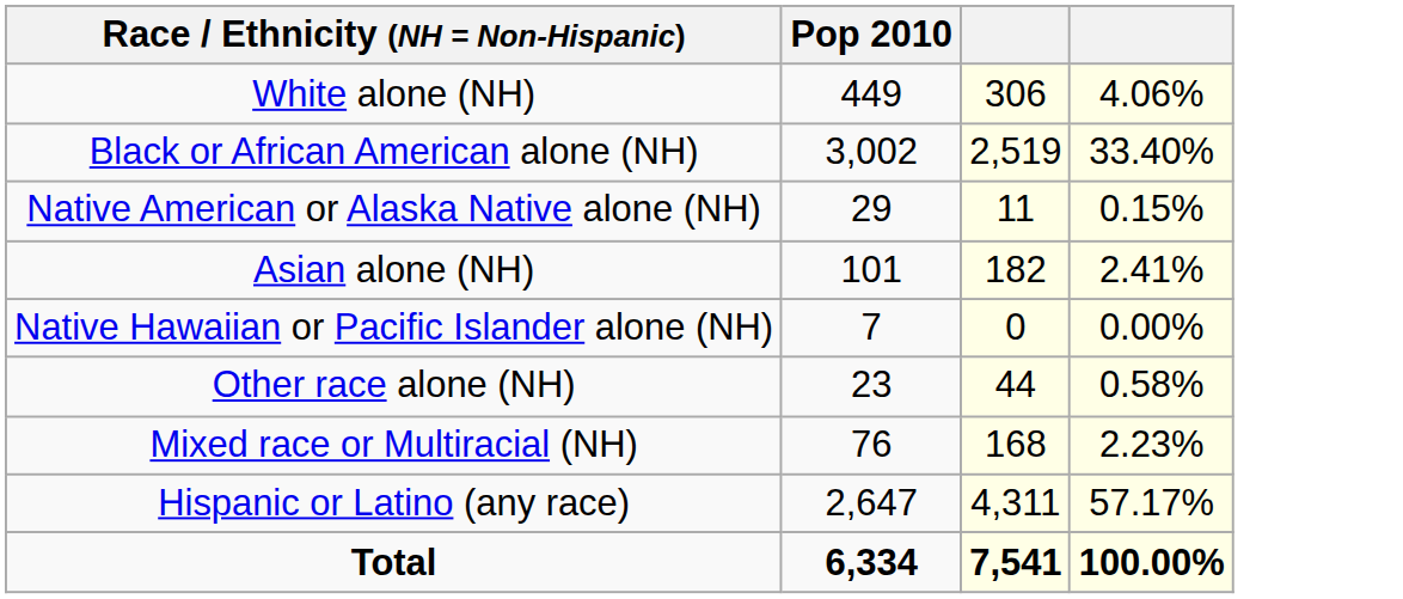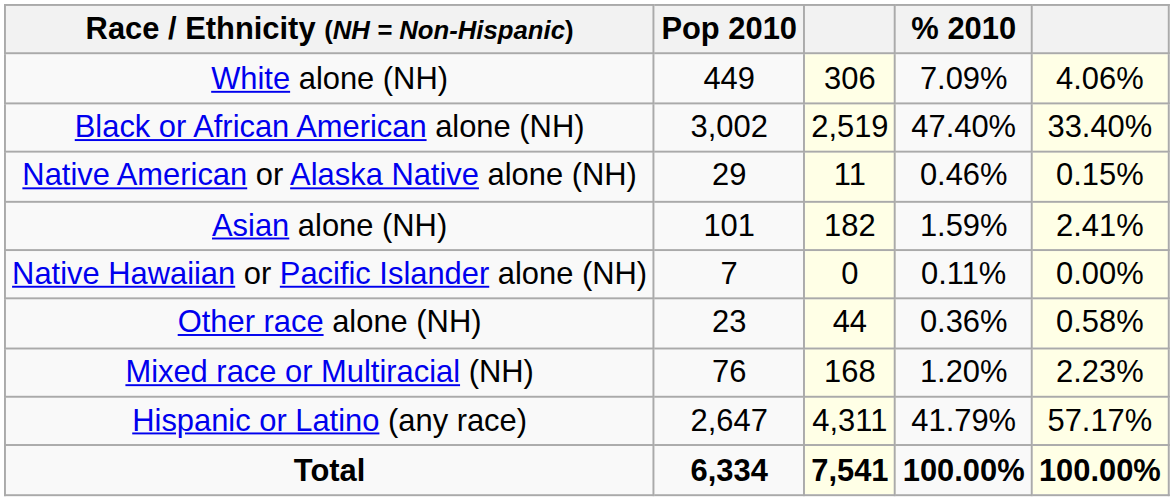+ column: % 2010 | 7.09% | 47.40% | 0.46% | 1.59% | 0.11% | 0.36% | 1.20% | 41.79% | 100.00%
